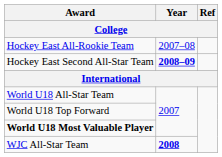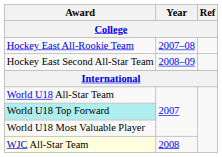Hockey East Second All-Star Team | Year: bold -> normal
World U18 Top Forward | Award: no background -> paleturquoise background
World U18 Most Valuable Player | Award: bold -> normal
WJC All-Star Team | Award: no background -> lightyellow background
WJC All-Star Team | Year: bold -> normal
